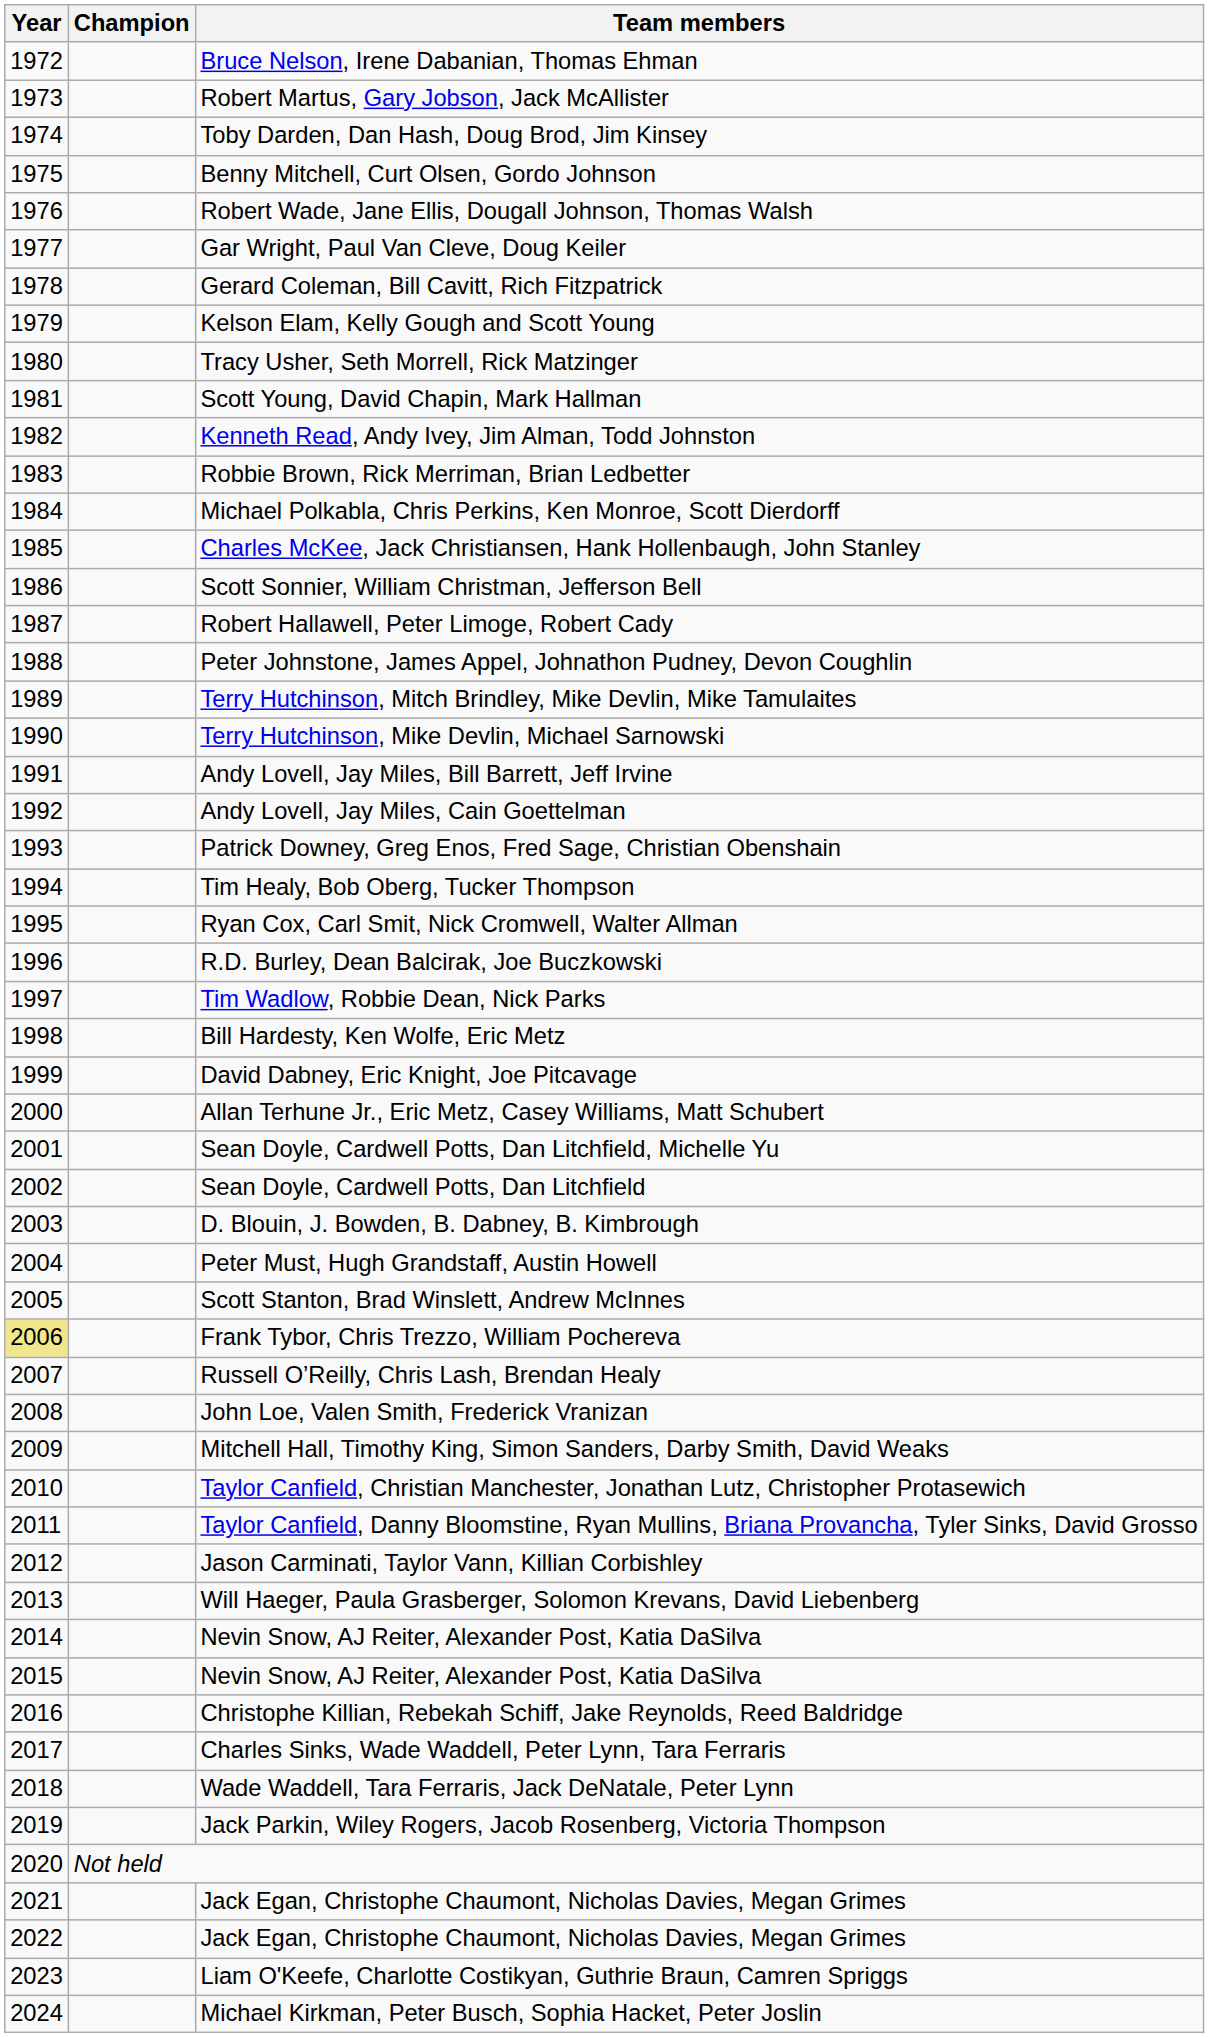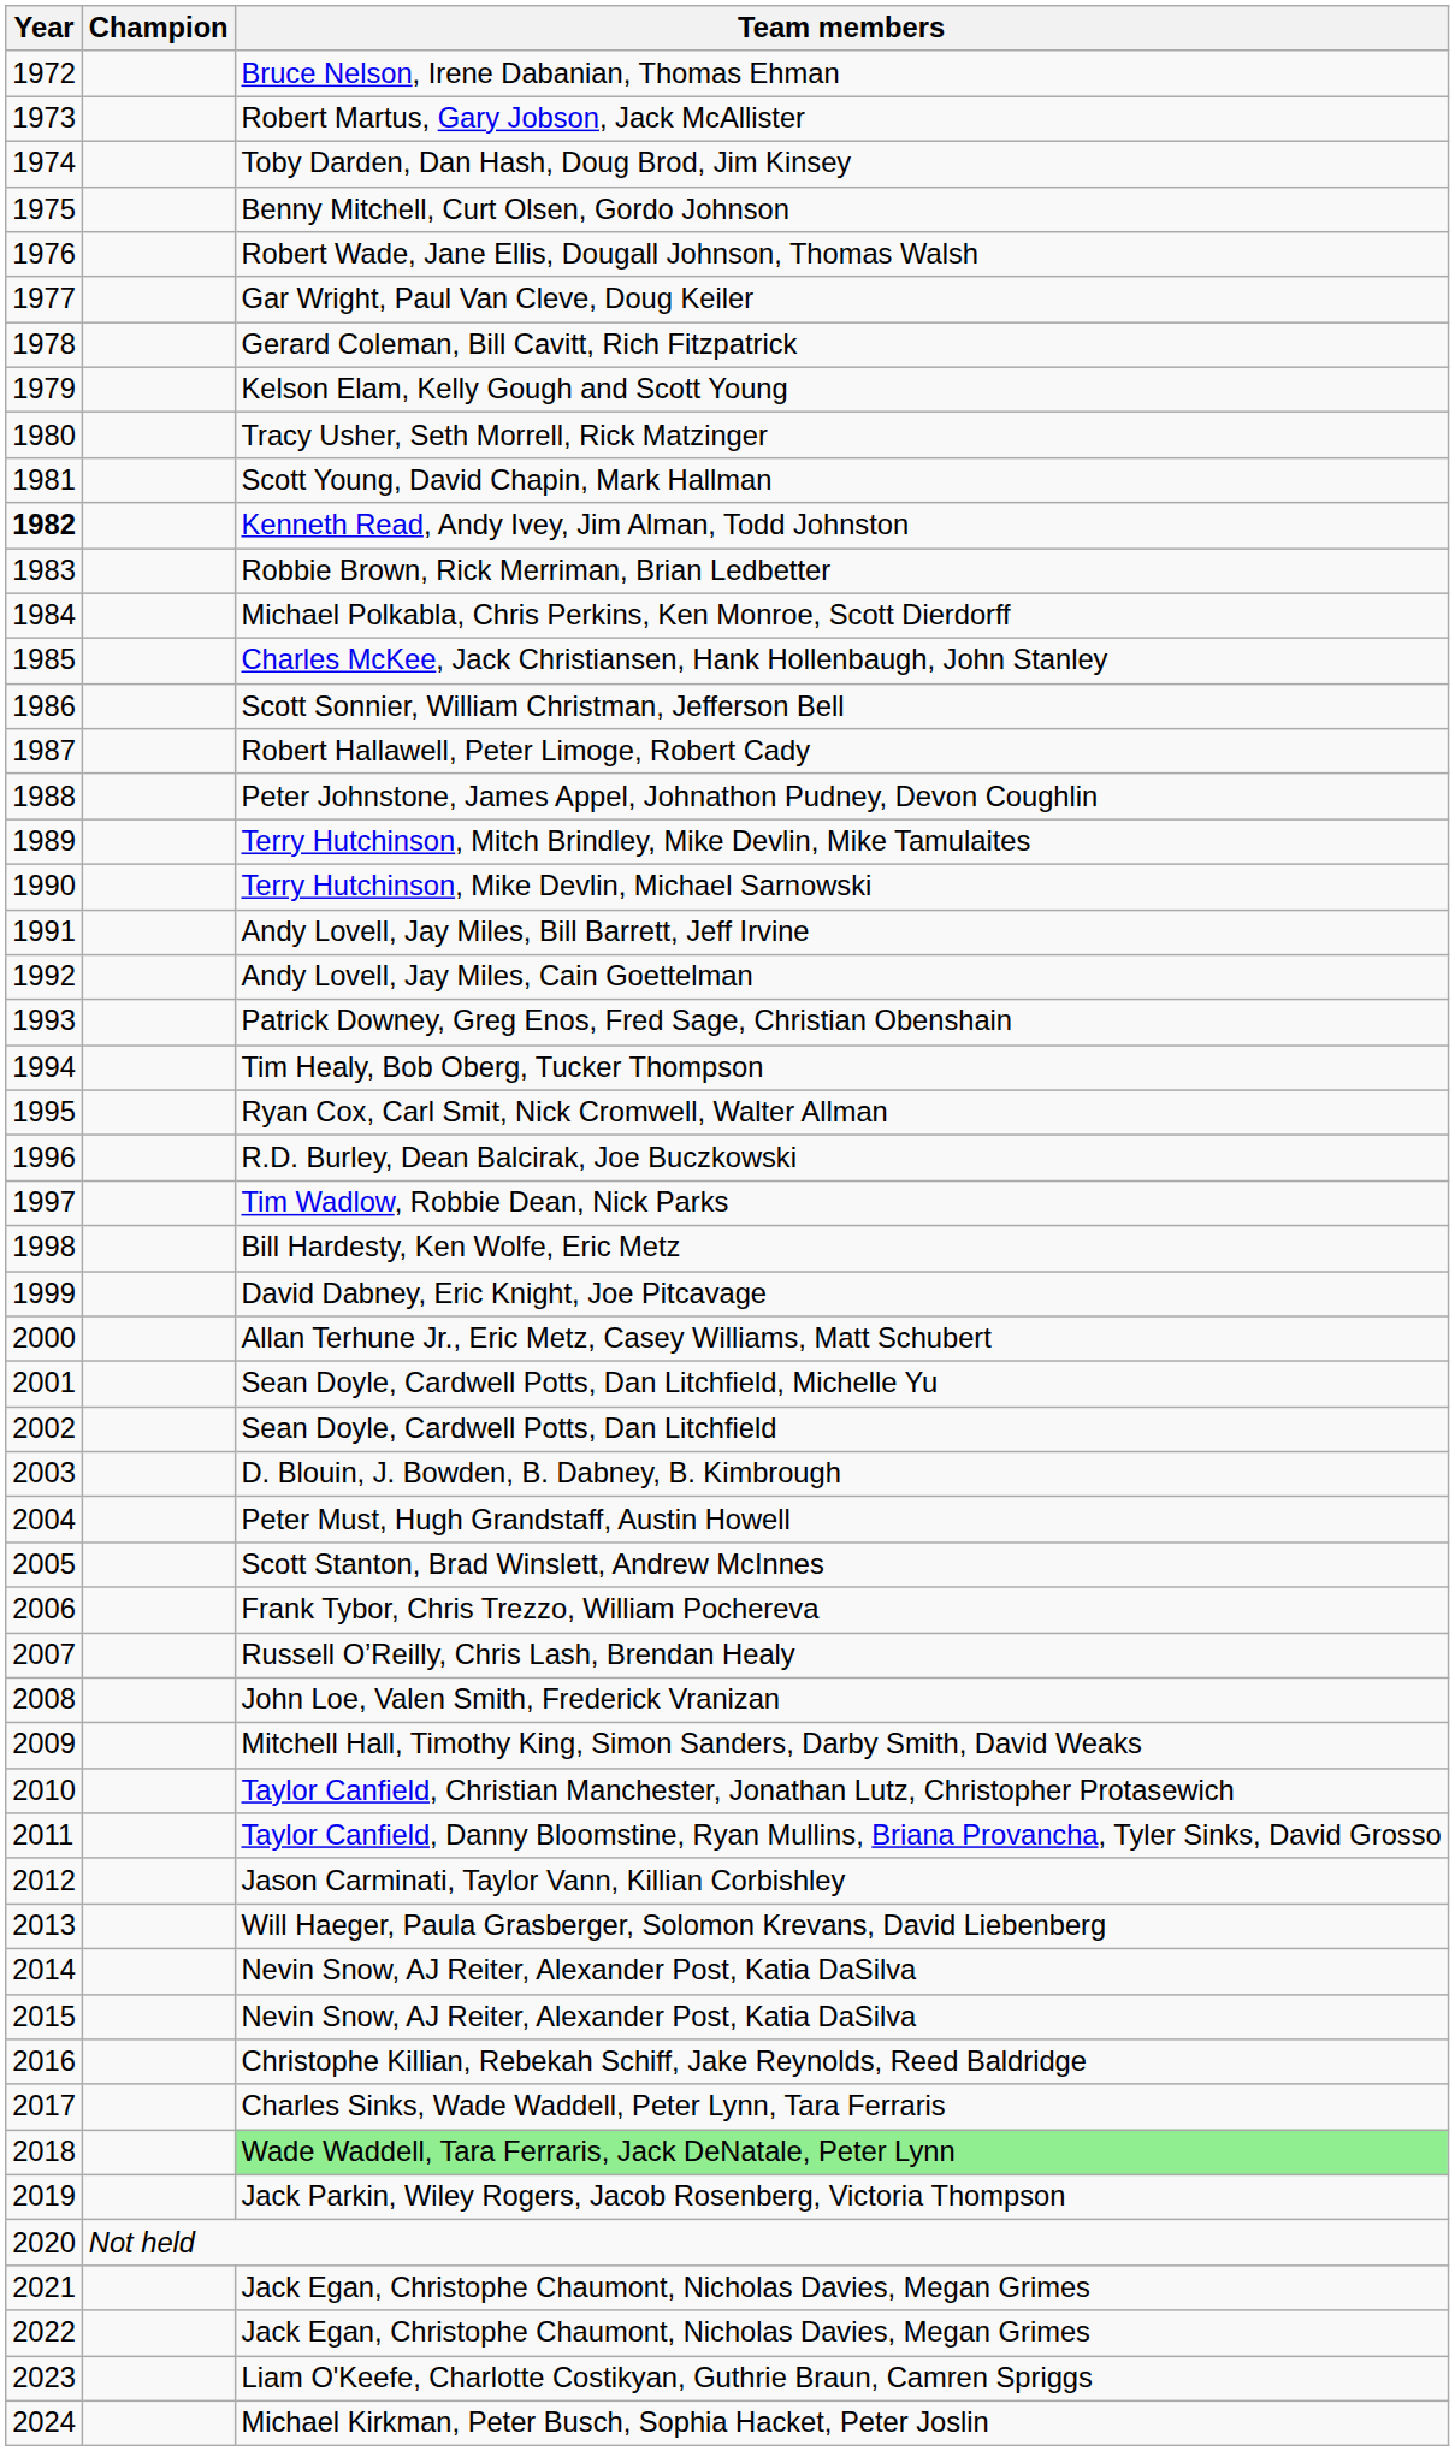Kenneth Read, Andy Ivey, Jim Alman, Todd Johnston | Year: normal -> bold
Frank Tybor, Chris Trezzo, William Pochereva | Year: khaki background -> no background
Wade Waddell, Tara Ferraris, Jack DeNatale, Peter Lynn | Team members: no background -> lightgreen background
